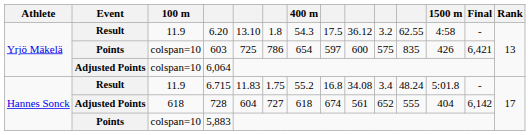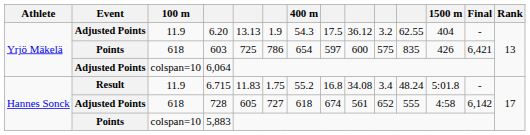6.20 | Event: Result -> Adjusted Points
6.20 | column 5: 13.10 -> 13.13
6.20 | column 6: 1.8 -> 1.9
6.20 | 1500 m: 4:58 -> 404
603 | 100 m: colspan=10 -> 618
728 | column 5: 604 -> 605
728 | 1500 m: 404 -> 4:58
